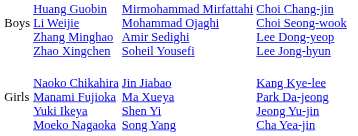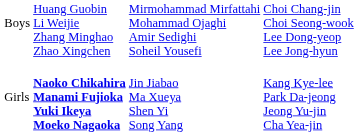Girls | column 2: normal -> bold
